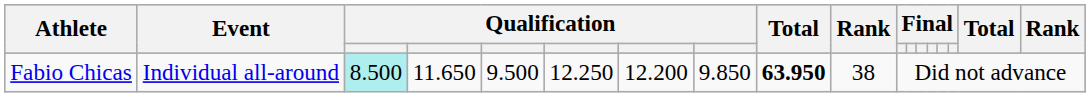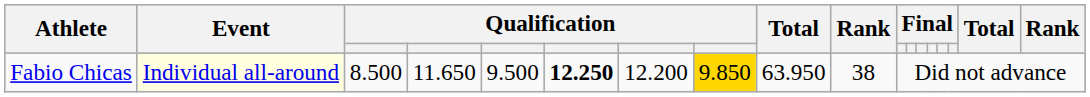row 3 | Event: no background -> lightyellow background
row 3 | column 3: paleturquoise background -> no background
row 3 | column 6: normal -> bold
row 3 | column 8: no background -> gold background
row 3 | column 9: bold -> normal
